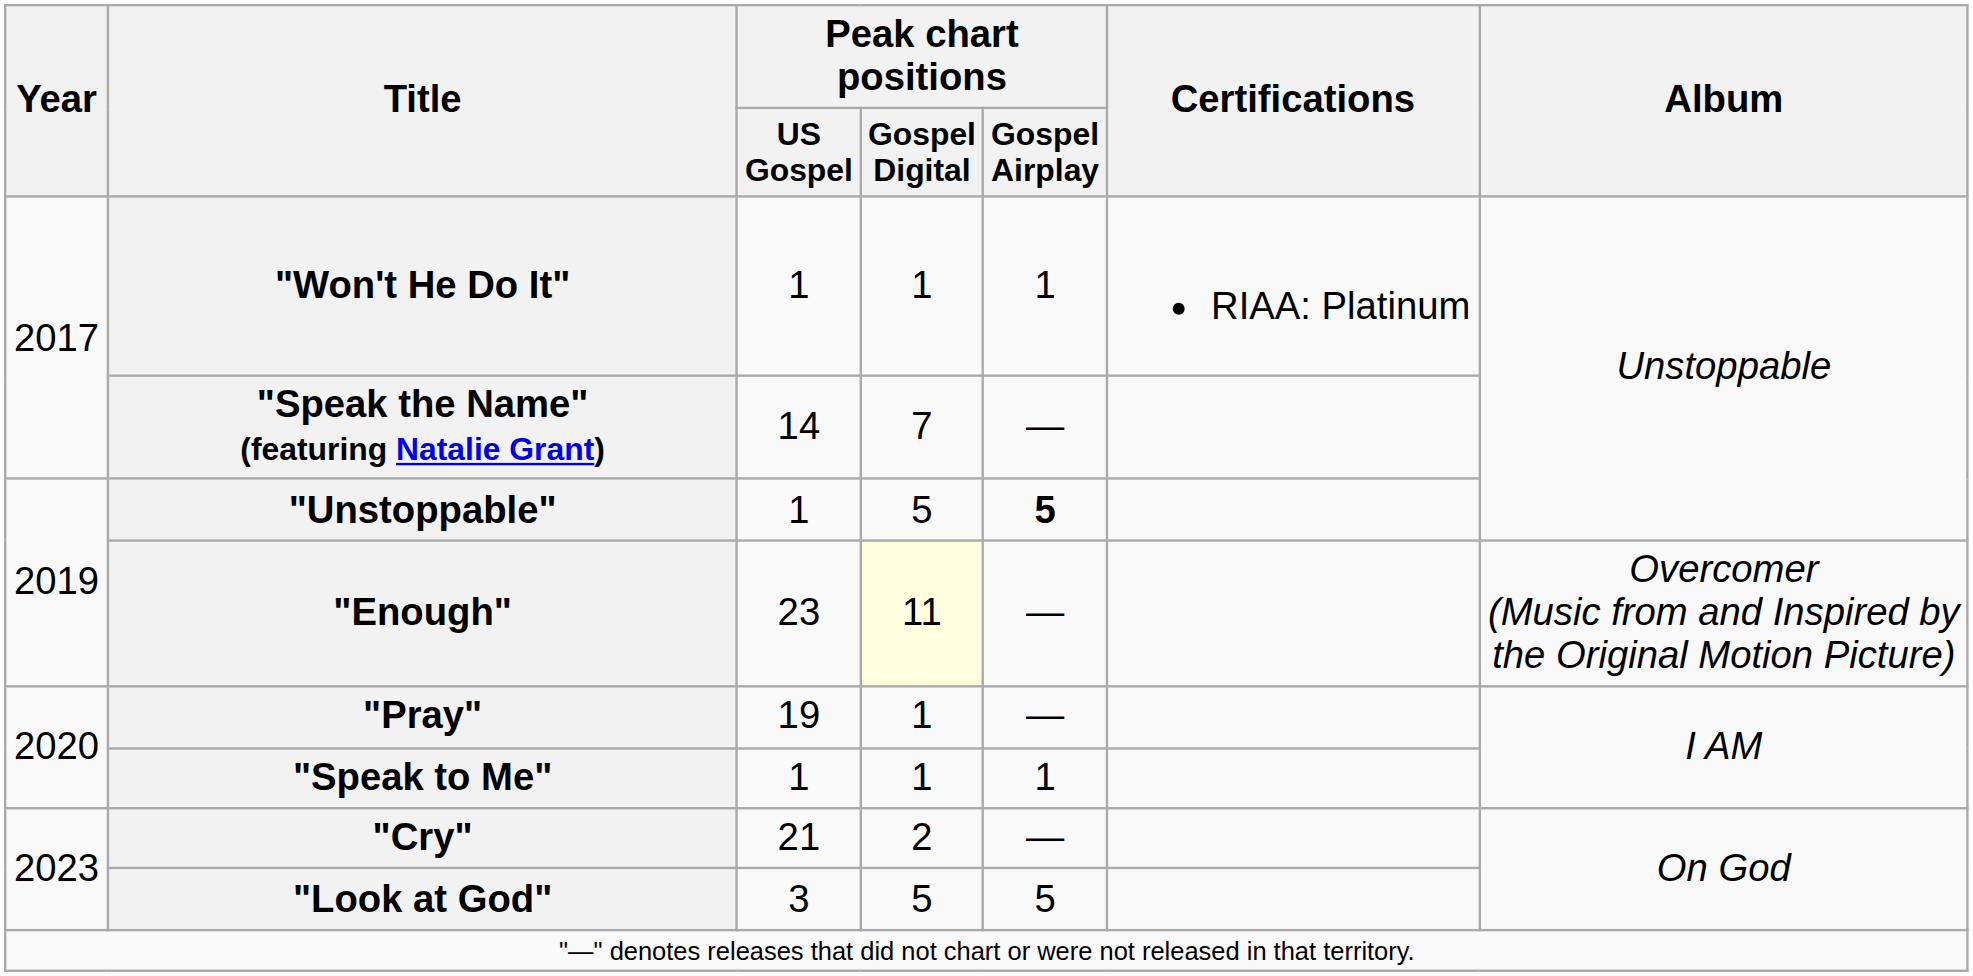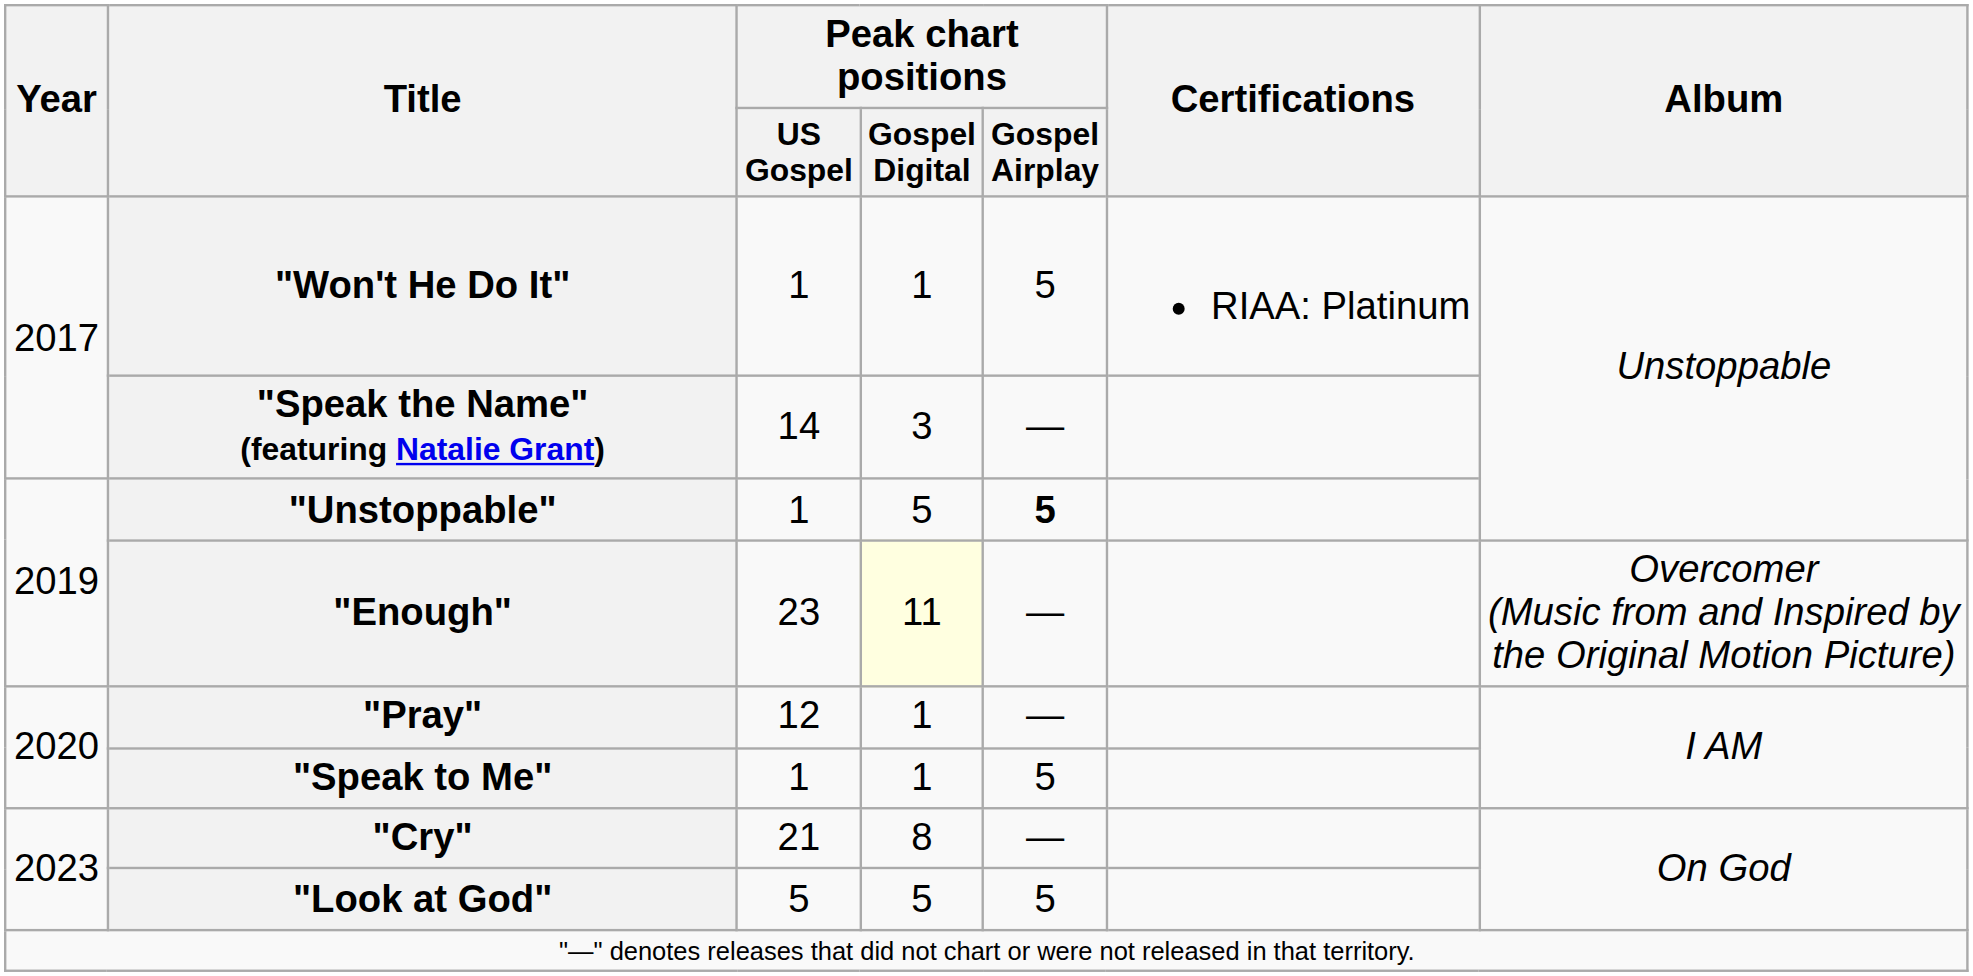"Won't He Do It" | Peak chart positions / Gospel Airplay: 1 -> 5
"Speak the Name" (featuring Natalie Grant) | Peak chart positions / Gospel Digital: 7 -> 3
"Pray" | Peak chart positions / US Gospel: 19 -> 12
"Speak to Me" | Peak chart positions / Gospel Airplay: 1 -> 5
"Cry" | Peak chart positions / Gospel Digital: 2 -> 8
"Look at God" | Peak chart positions / US Gospel: 3 -> 5
